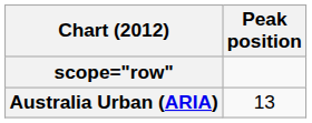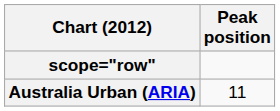Australia Urban (ARIA) | Peak position: 13 -> 11
